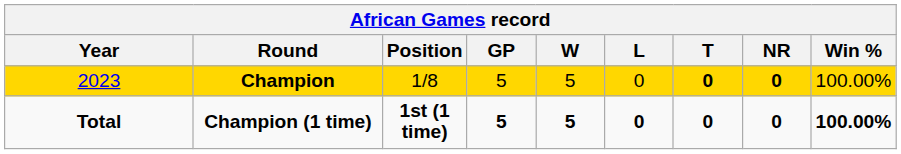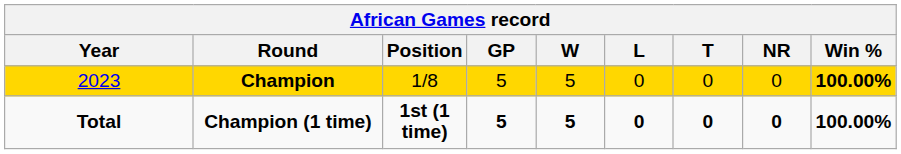2023 | T: bold -> normal
2023 | NR: bold -> normal
2023 | Win %: normal -> bold
